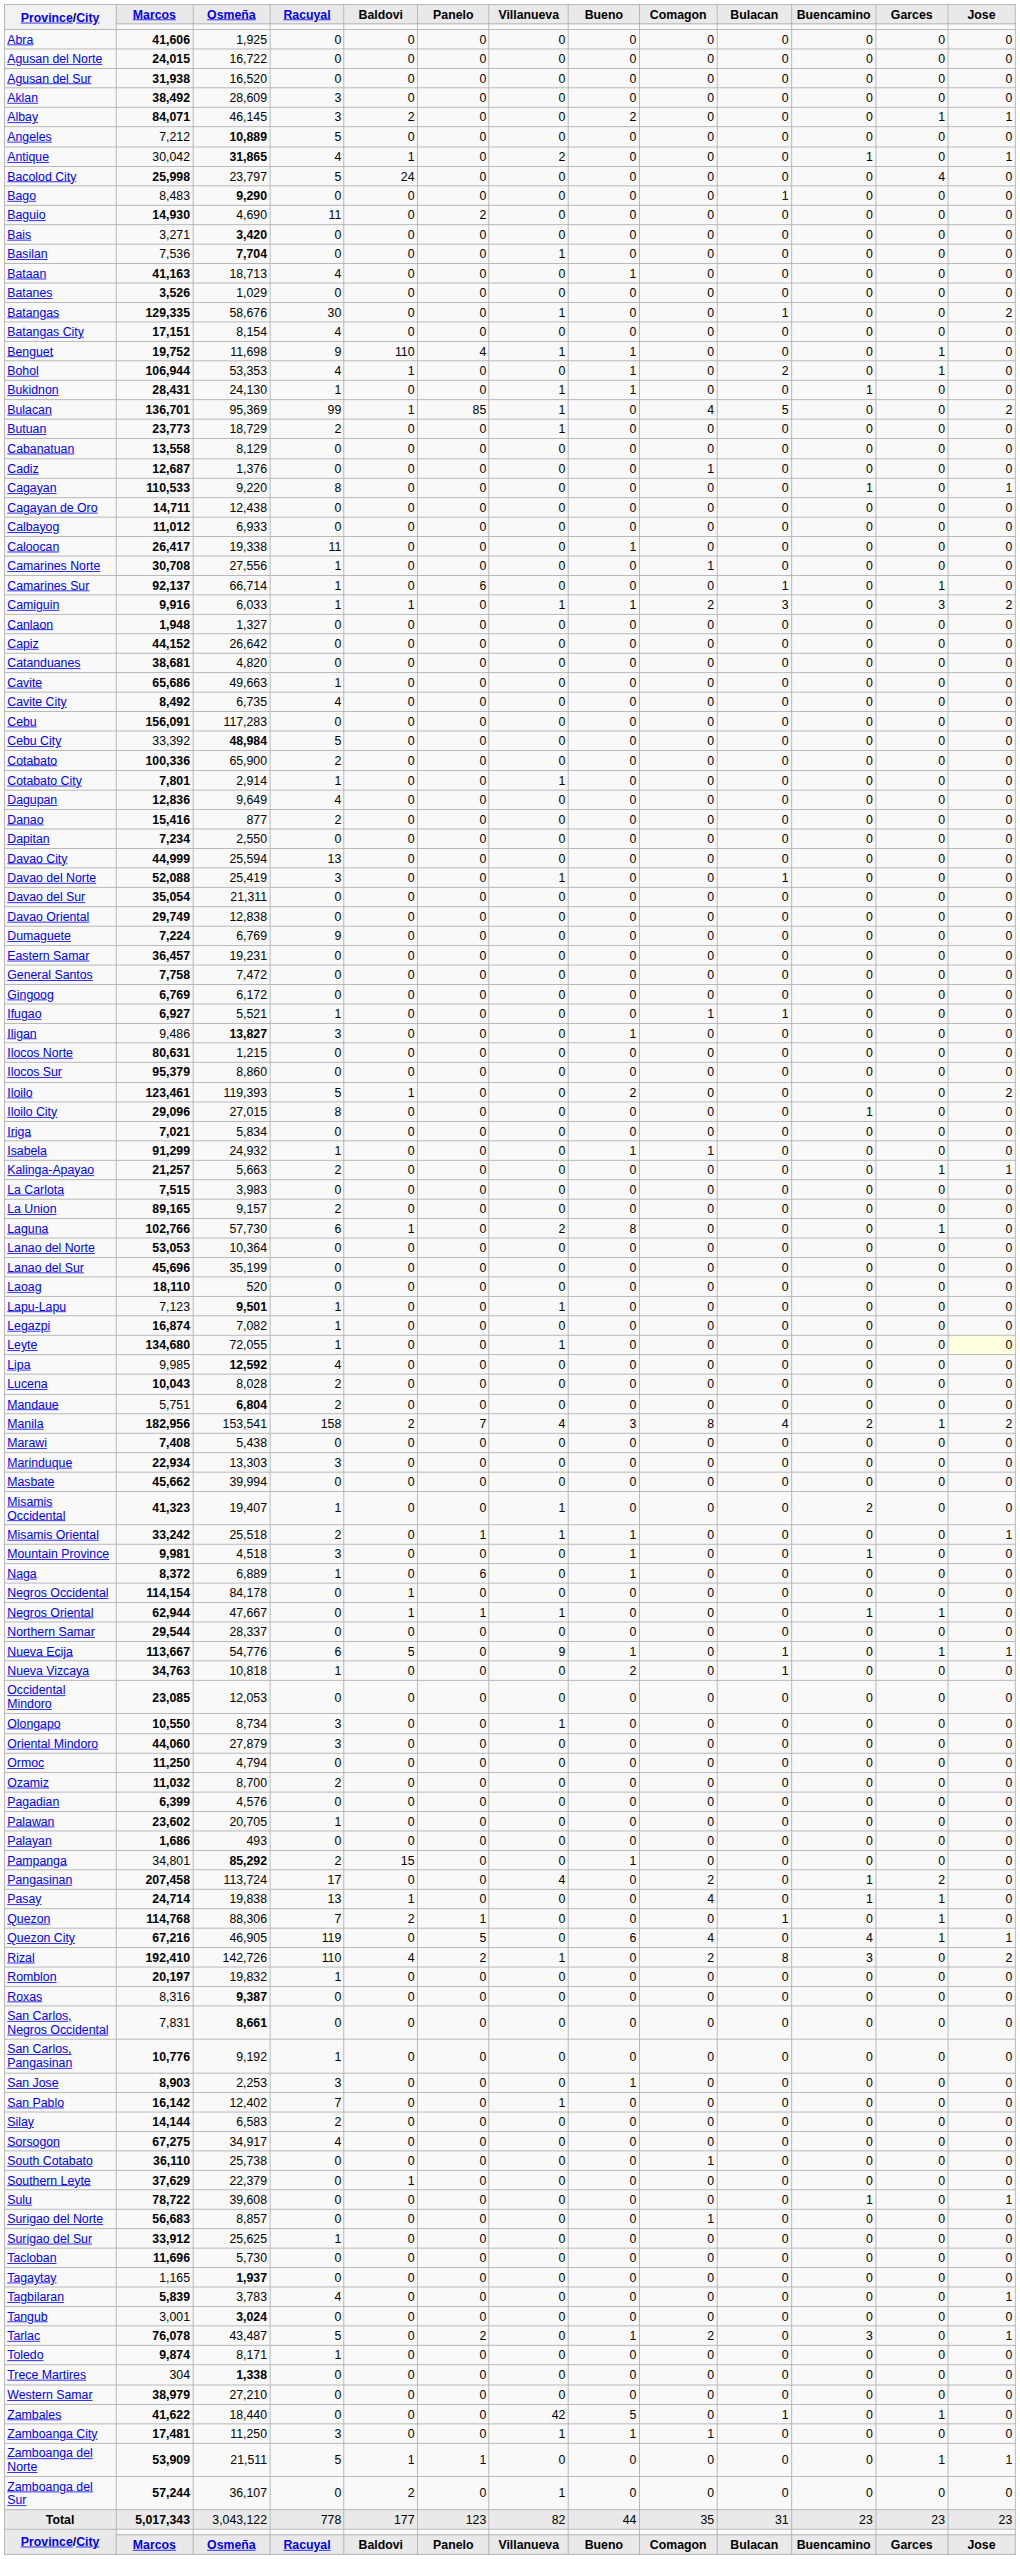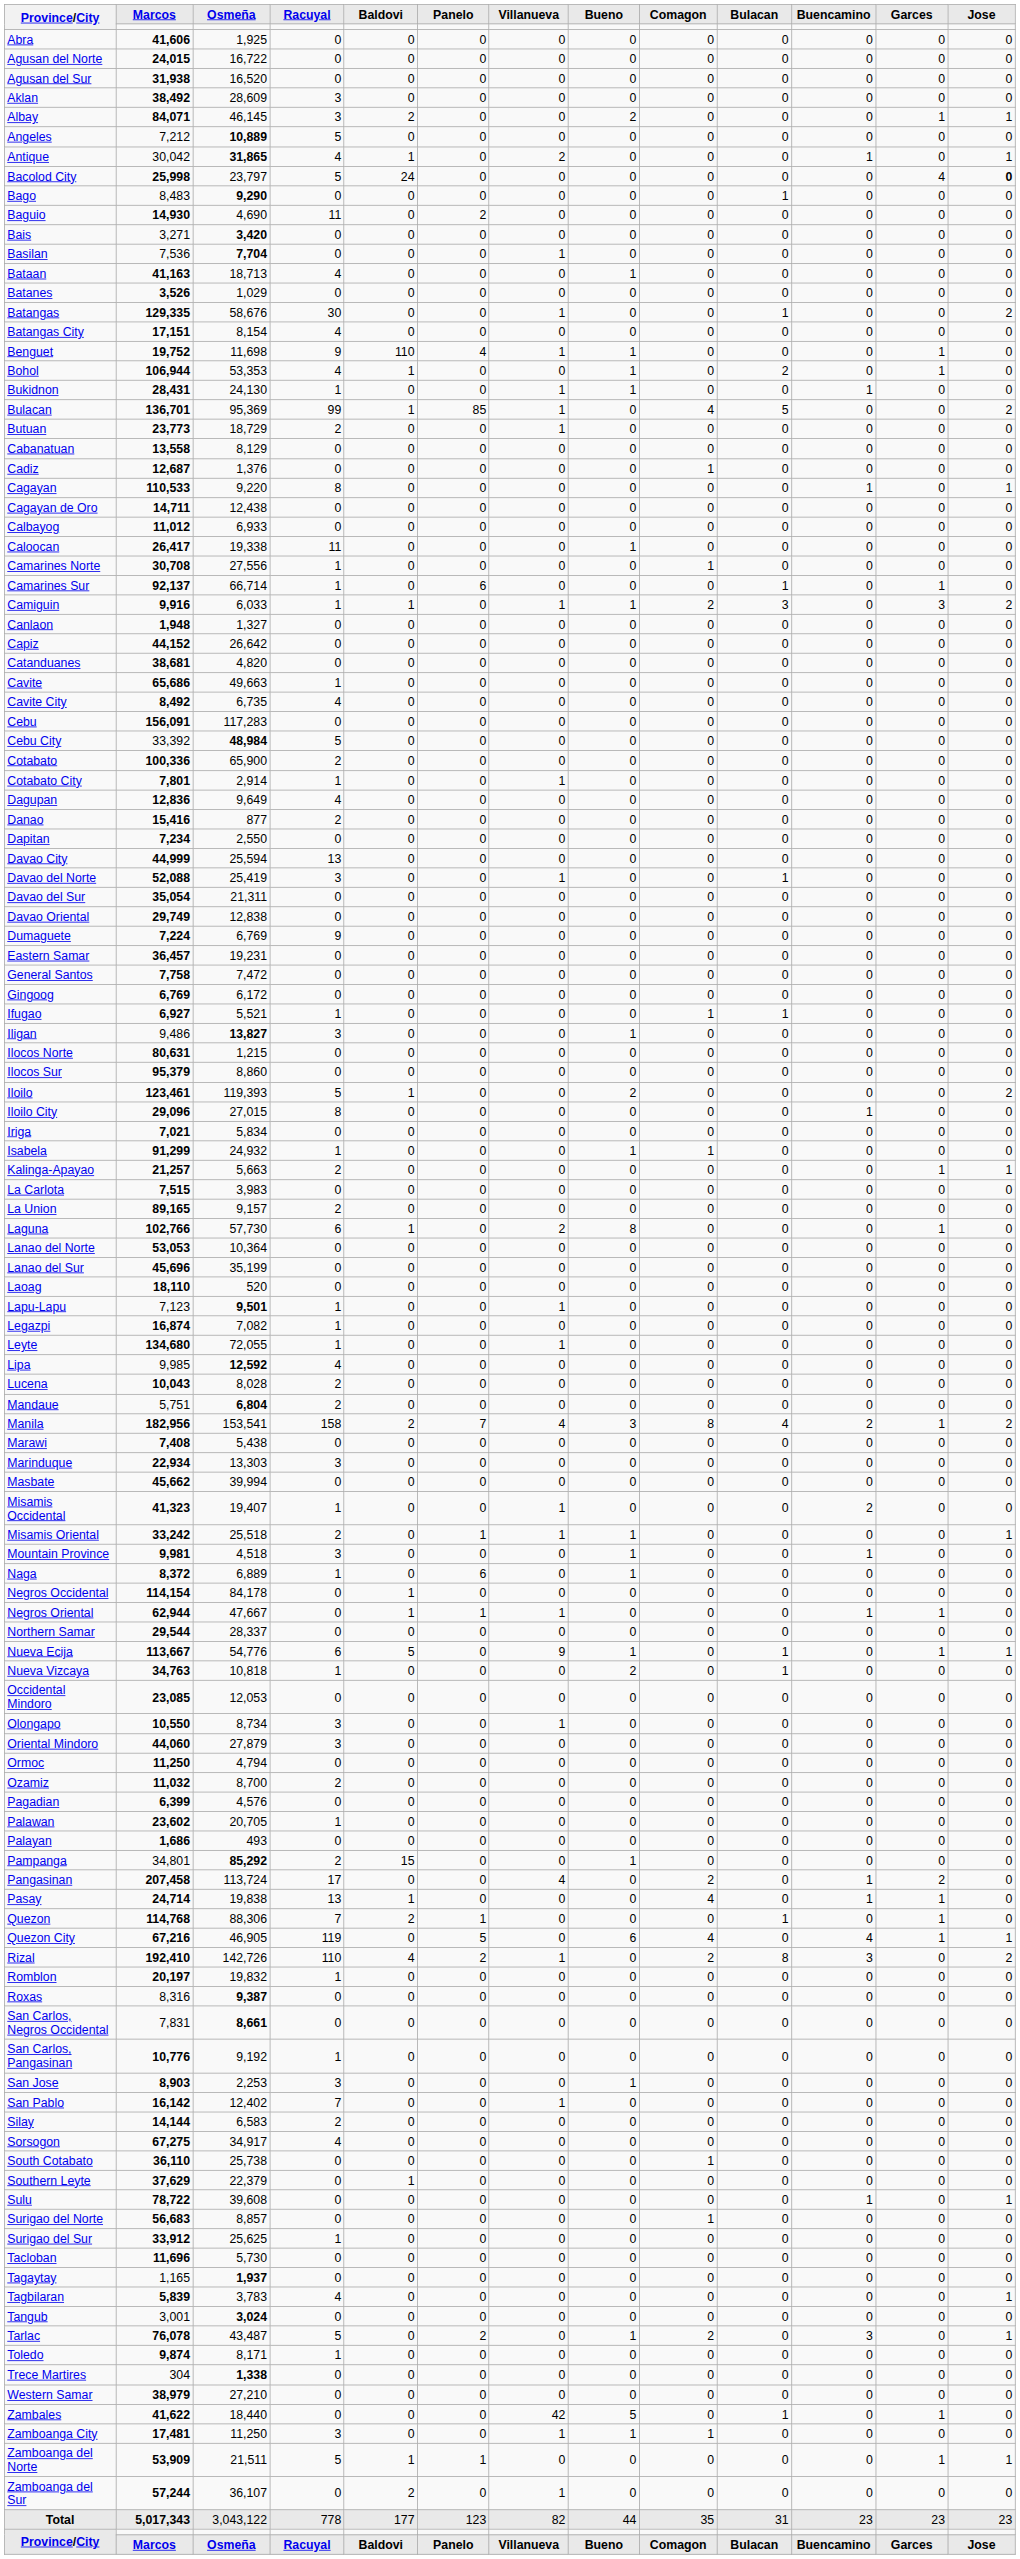Bacolod City | Jose: normal -> bold
Leyte | Jose: lightyellow background -> no background
